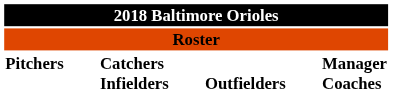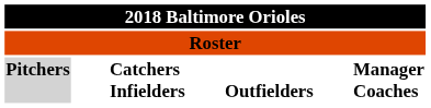Pitchers | column 1: no background -> lightgrey background
